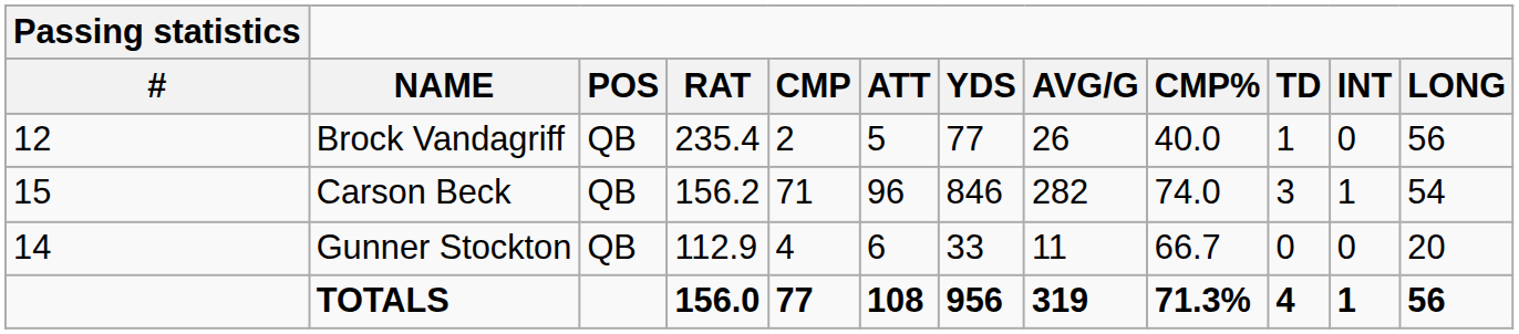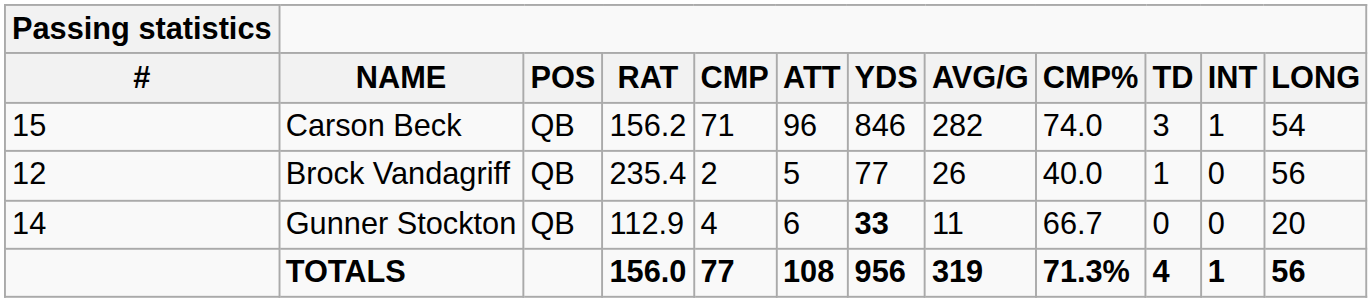rows swapped: Carson Beck <-> Brock Vandagriff
Gunner Stockton | YDS: normal -> bold
